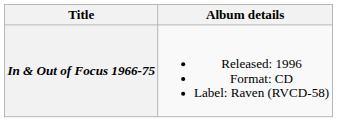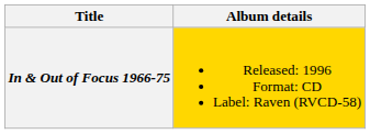In & Out of Focus 1966-75 | Album details: no background -> gold background
